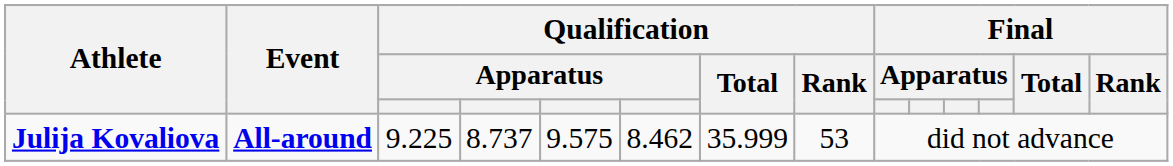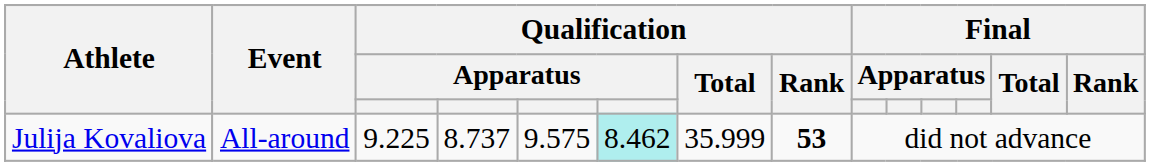row 4 | Athlete: bold -> normal
row 4 | Event: bold -> normal
row 4 | column 6: no background -> paleturquoise background
row 4 | Qualification / Rank: normal -> bold
